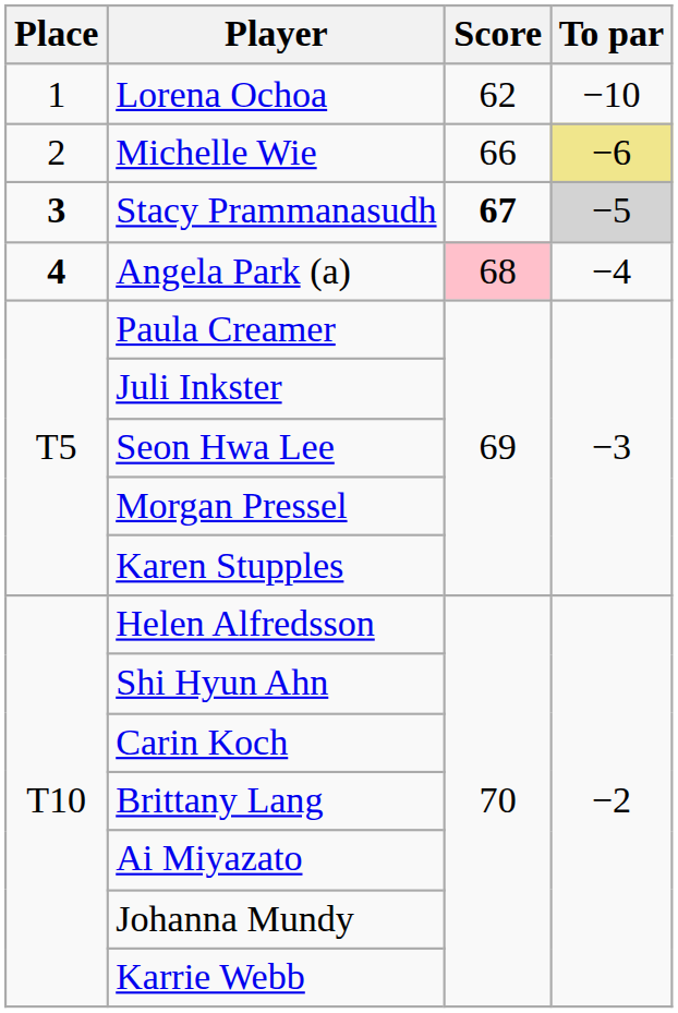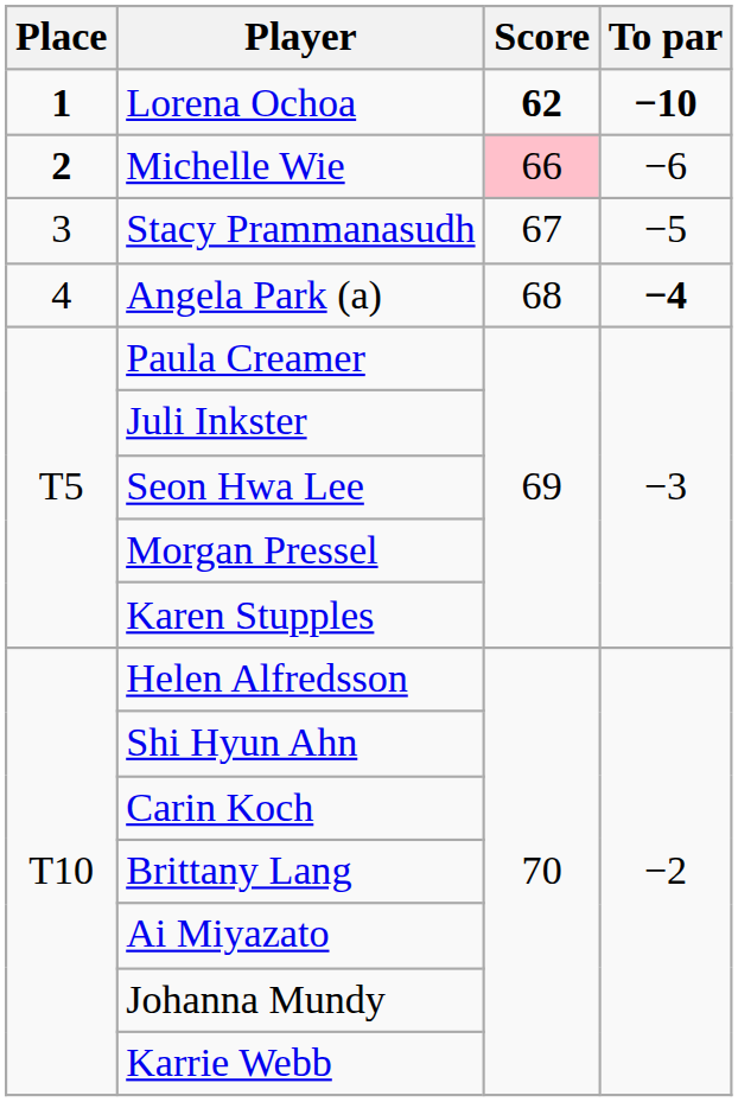Lorena Ochoa | Place: normal -> bold
Lorena Ochoa | Score: normal -> bold
Lorena Ochoa | To par: normal -> bold
Michelle Wie | Place: normal -> bold
Michelle Wie | Score: no background -> pink background
Michelle Wie | To par: khaki background -> no background
Stacy Prammanasudh | Place: bold -> normal
Stacy Prammanasudh | Score: bold -> normal
Stacy Prammanasudh | To par: lightgrey background -> no background
Angela Park (a) | Place: bold -> normal
Angela Park (a) | Score: pink background -> no background
Angela Park (a) | To par: normal -> bold
